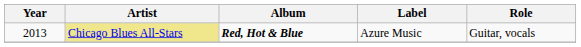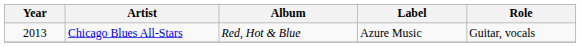row 2 | Artist: khaki background -> no background
row 2 | Album: bold -> normal
